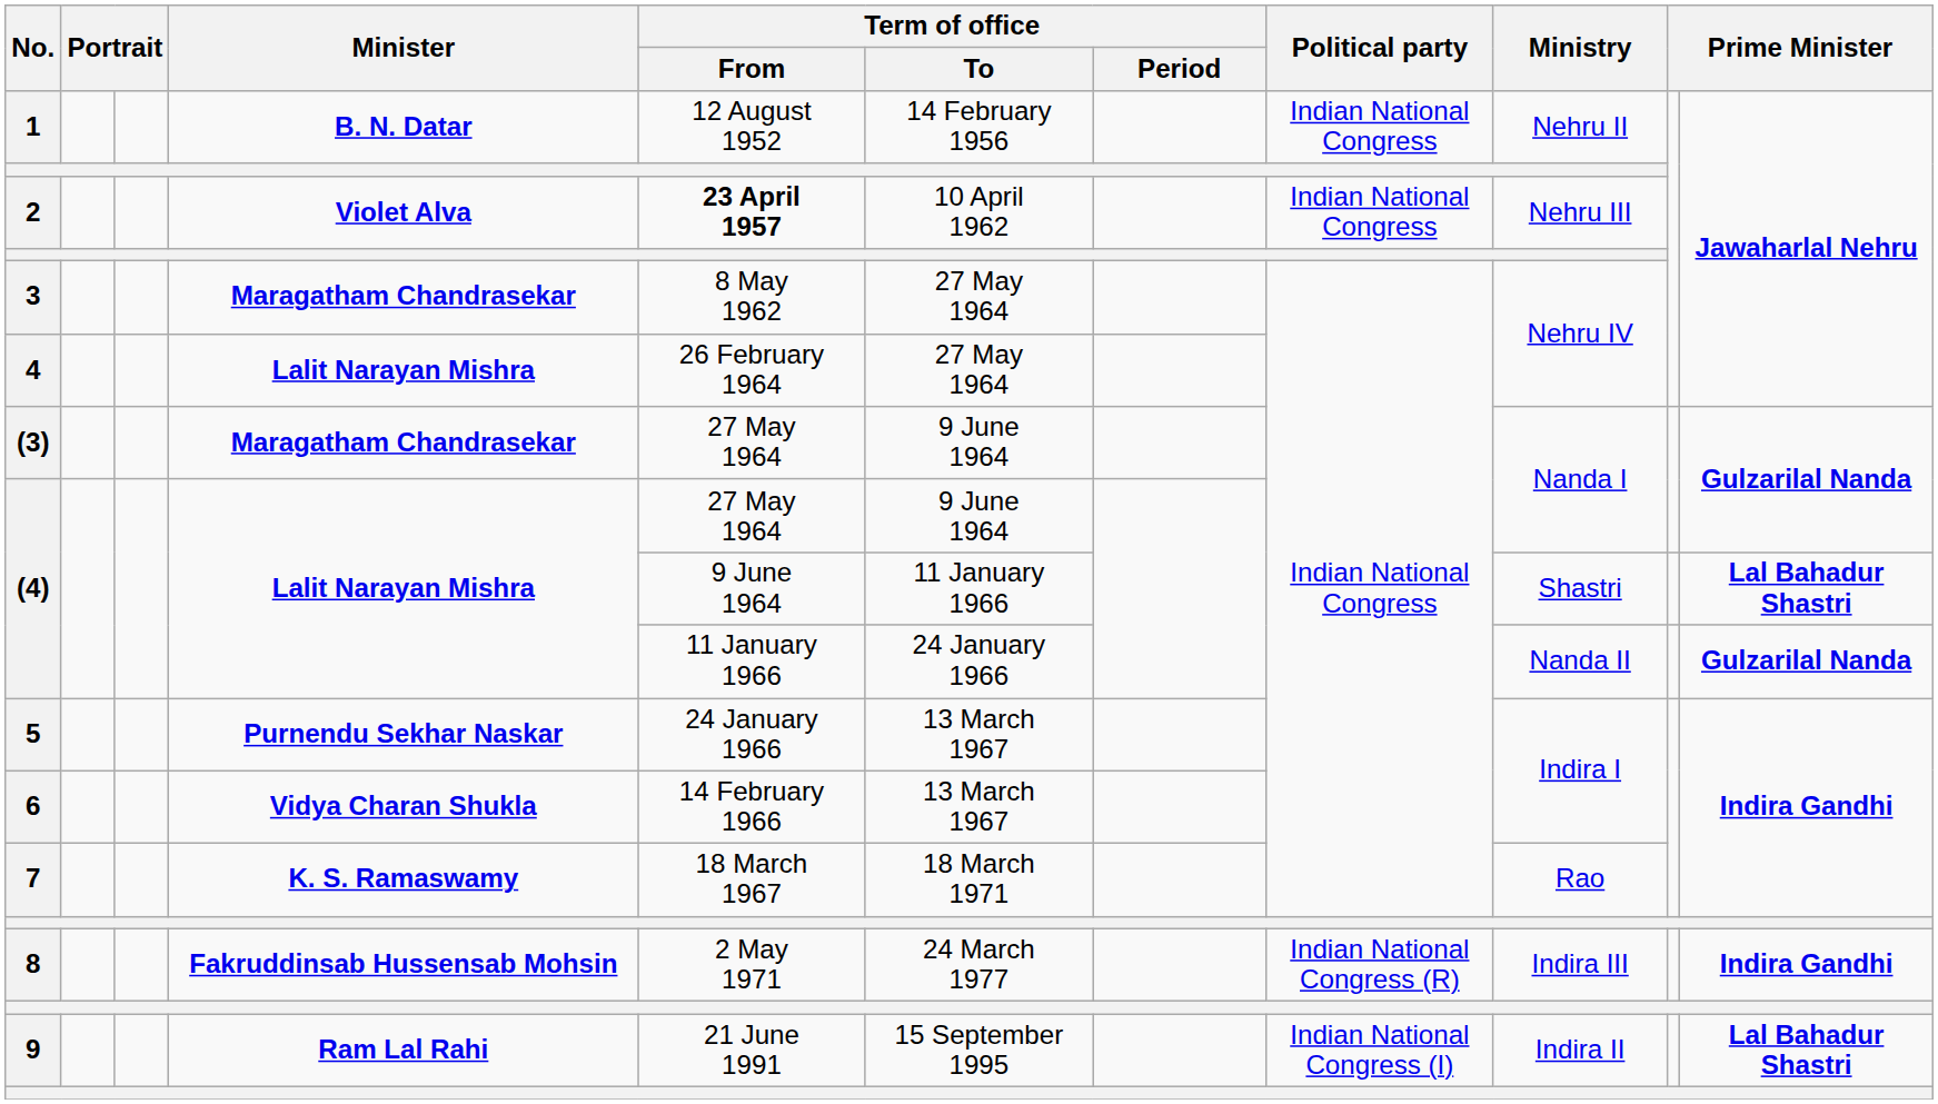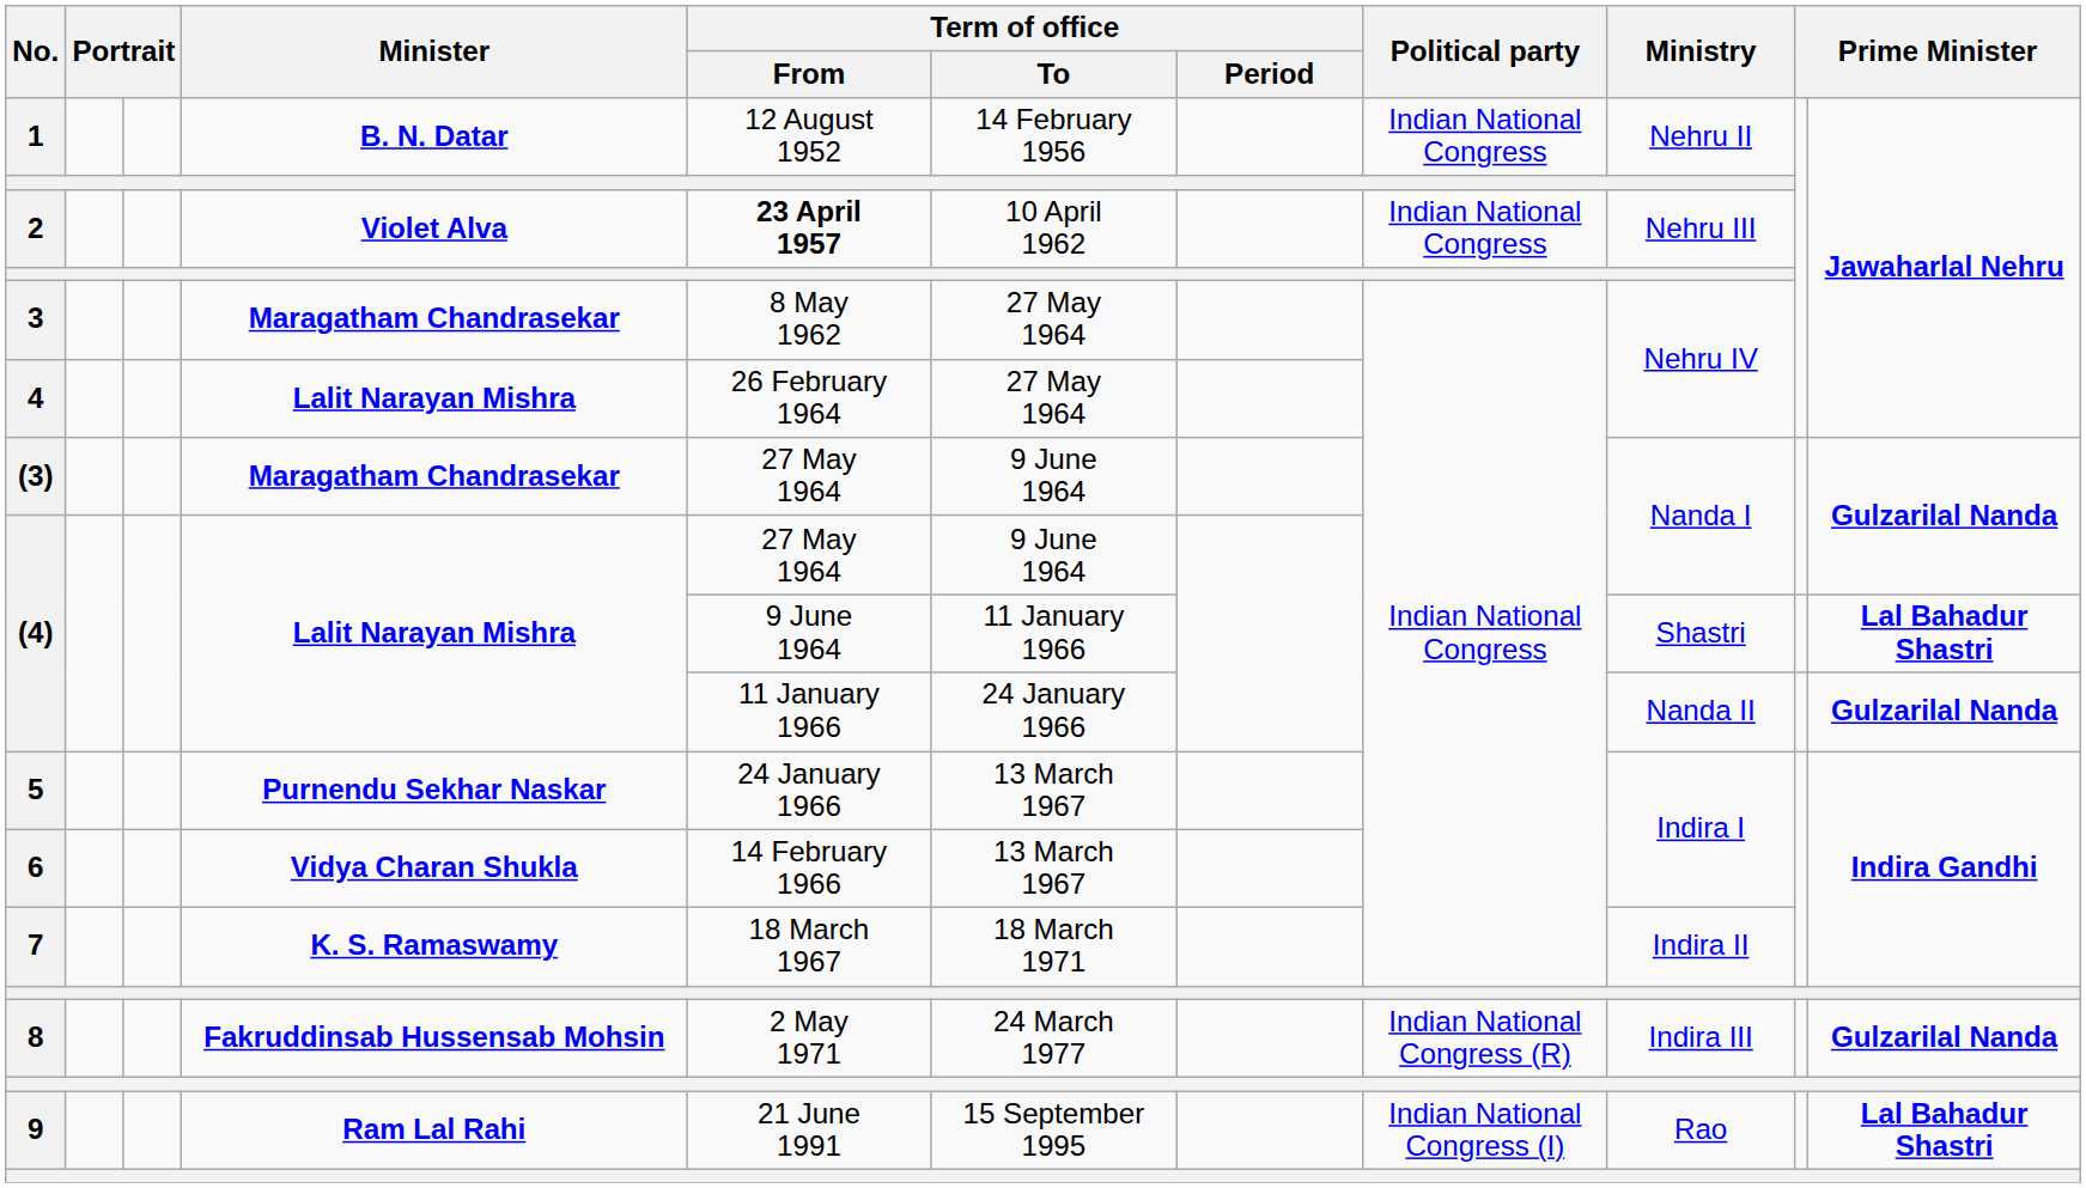7 | Ministry: Rao -> Indira II
8 | column 11: Indira Gandhi -> Gulzarilal Nanda
9 | Ministry: Indira II -> Rao
